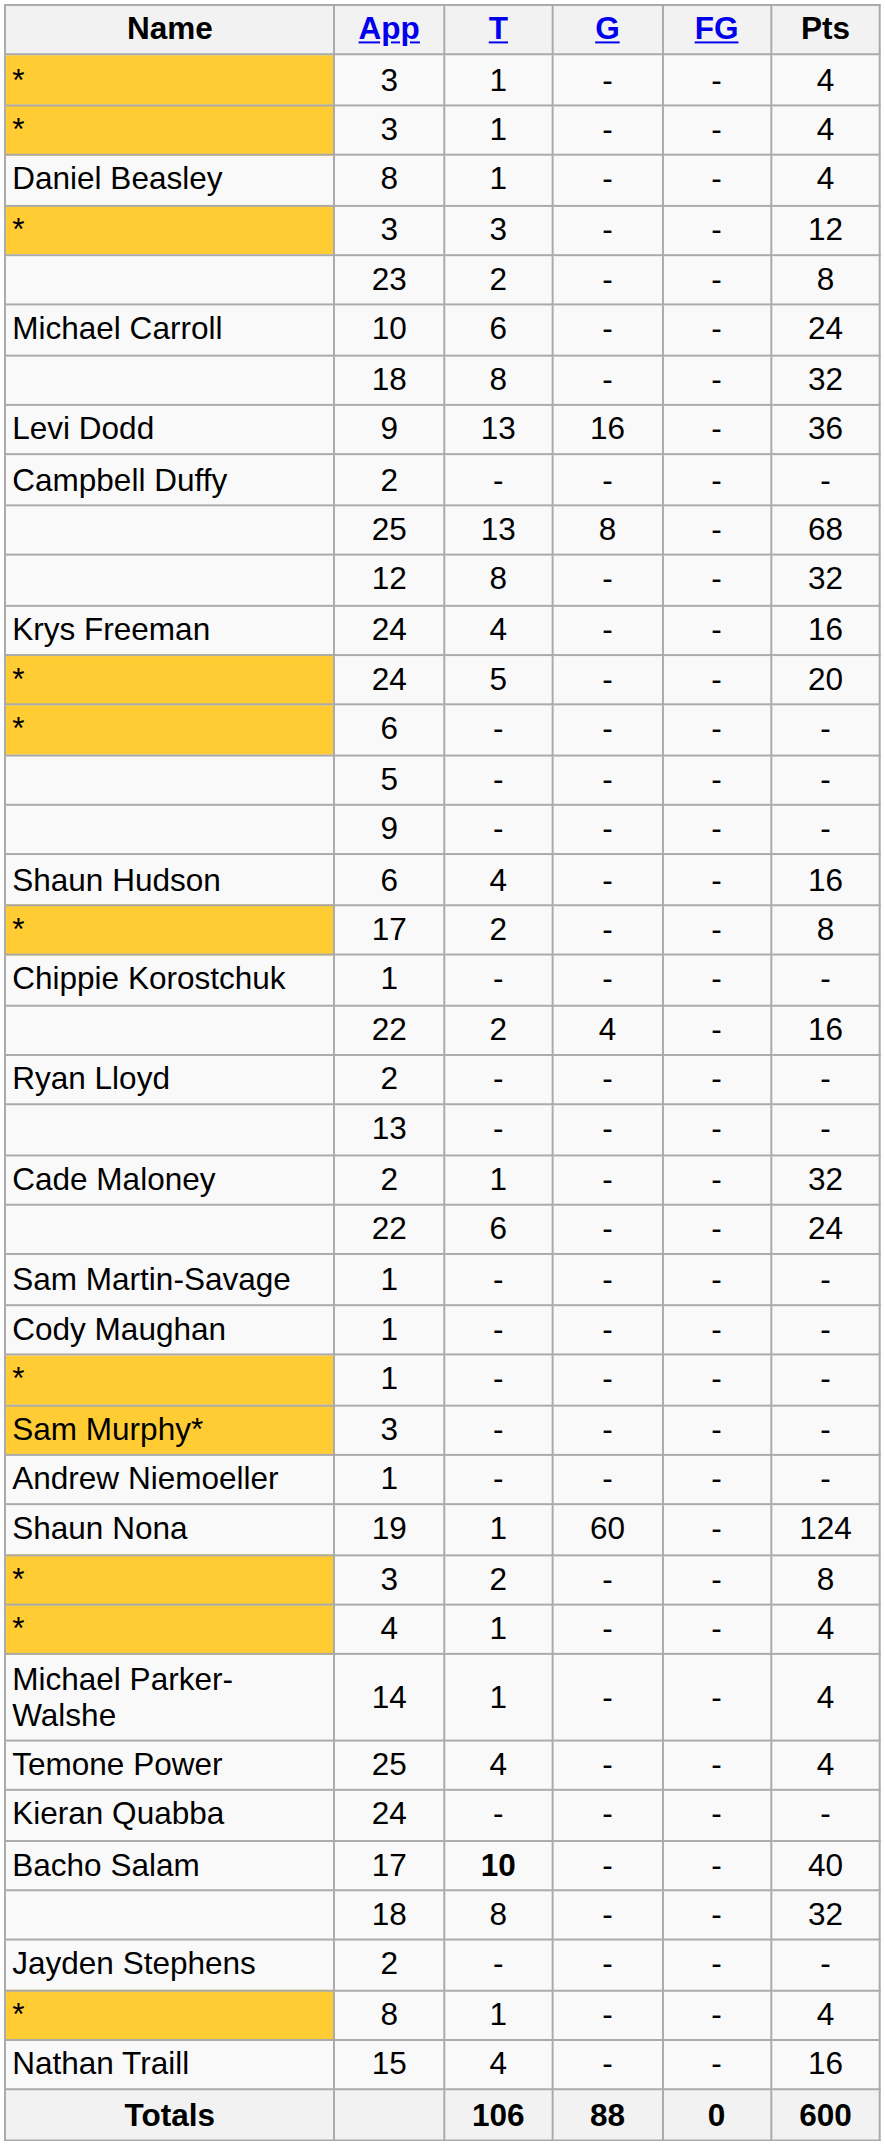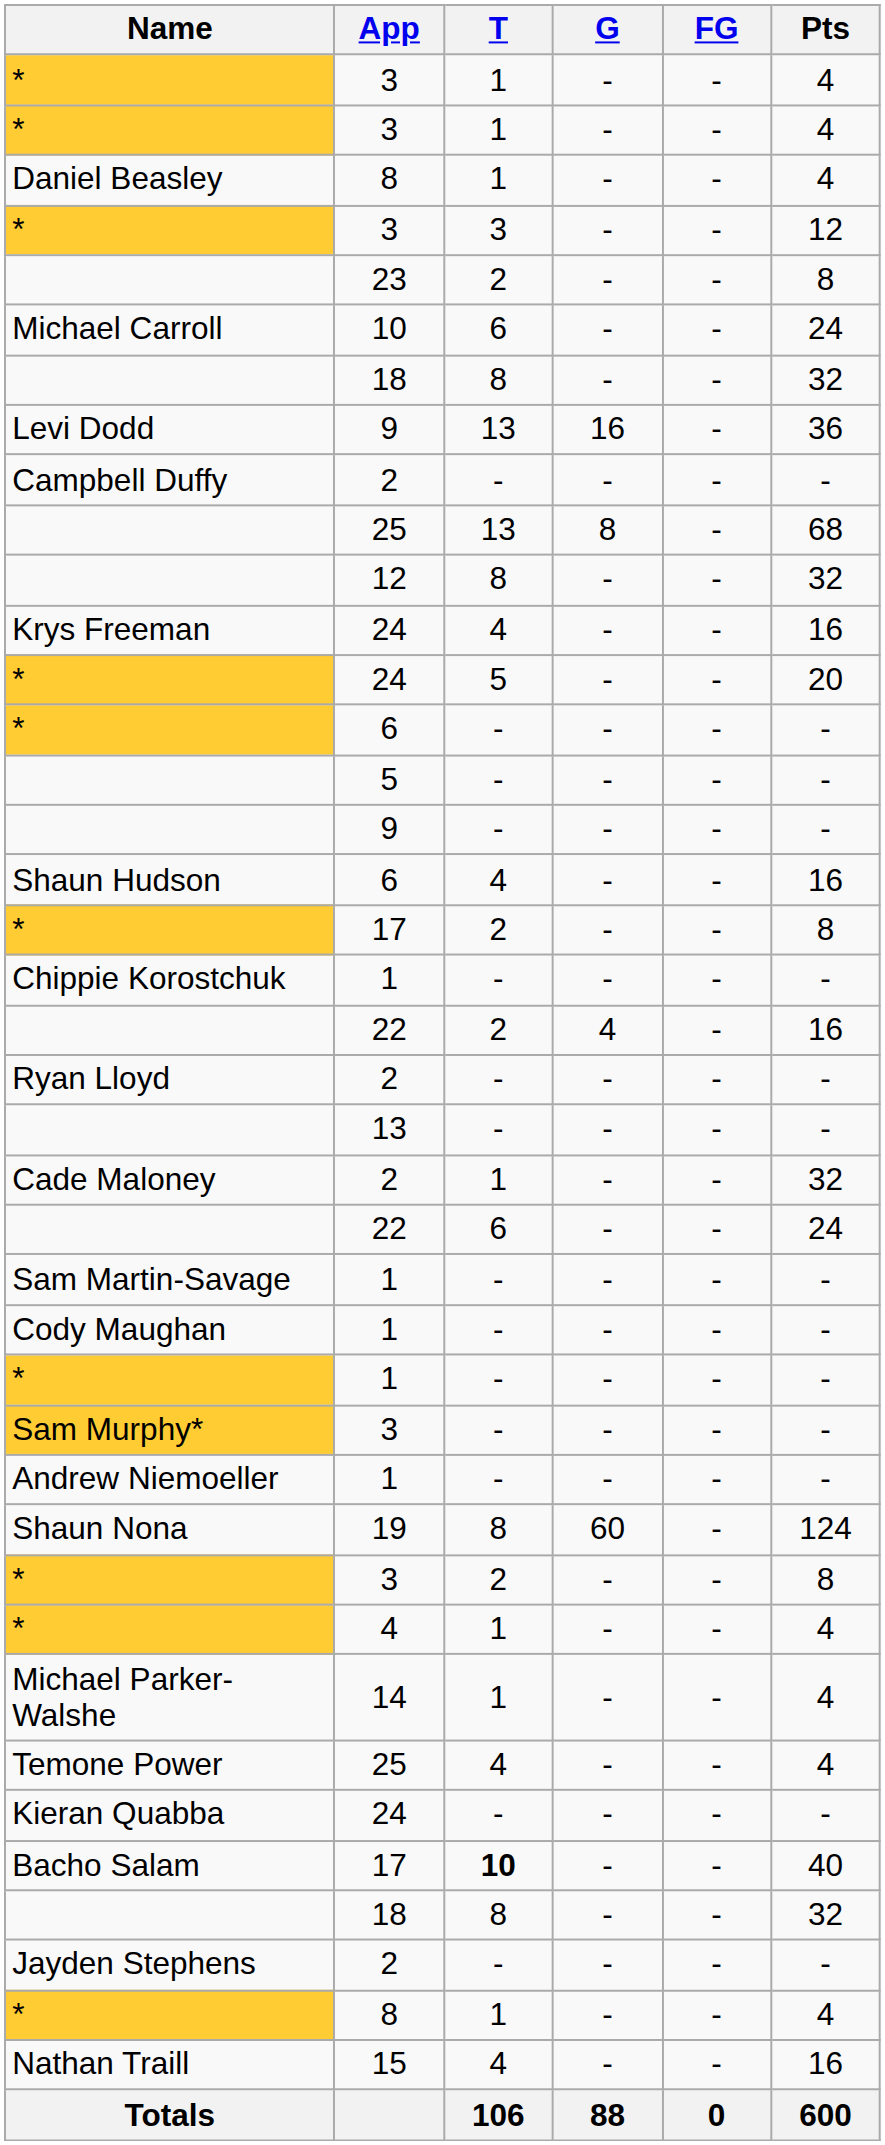Shaun Nona | T: 1 -> 8
